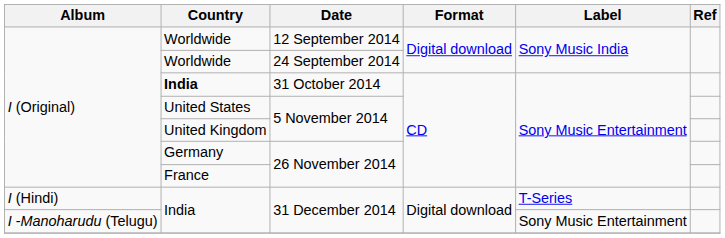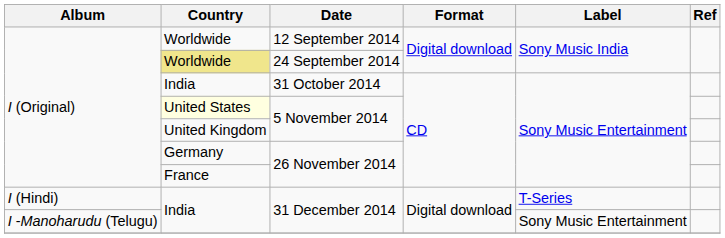Worldwide / 24 September 2014 | Country: no background -> khaki background
India / 31 October 2014 | Country: bold -> normal
United States | Country: no background -> lightyellow background
